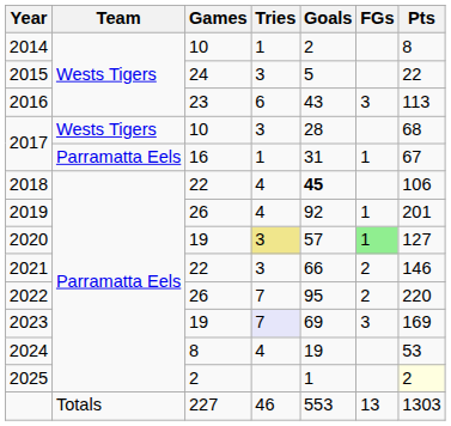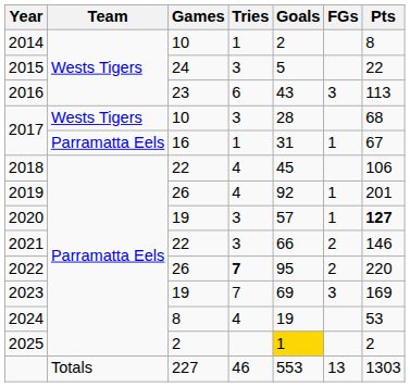2018 | Goals: bold -> normal
2020 | Tries: khaki background -> no background
2020 | FGs: lightgreen background -> no background
2020 | Pts: normal -> bold
2022 | Tries: normal -> bold
2023 | Tries: lavender background -> no background
2025 | Goals: no background -> gold background
2025 | Pts: lightyellow background -> no background
